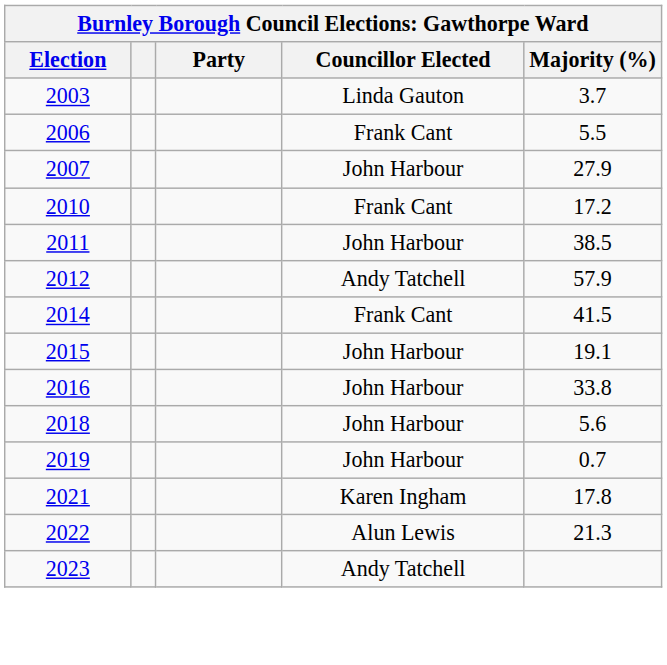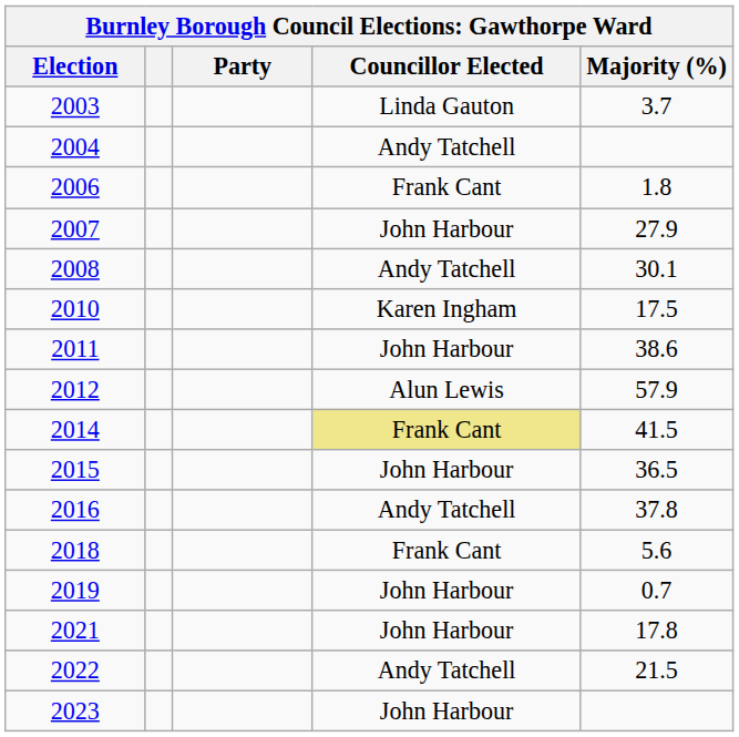+ row: 2004 | Andy Tatchell
2006 | Majority (%): 5.5 -> 1.8
+ row: 2008 | Andy Tatchell | 30.1
2010 | Councillor Elected: Frank Cant -> Karen Ingham
2010 | Majority (%): 17.2 -> 17.5
2011 | Majority (%): 38.5 -> 38.6
2012 | Councillor Elected: Andy Tatchell -> Alun Lewis
2014 | Councillor Elected: no background -> khaki background
2015 | Majority (%): 19.1 -> 36.5
2016 | Councillor Elected: John Harbour -> Andy Tatchell
2016 | Majority (%): 33.8 -> 37.8
2018 | Councillor Elected: John Harbour -> Frank Cant
2021 | Councillor Elected: Karen Ingham -> John Harbour
2022 | Councillor Elected: Alun Lewis -> Andy Tatchell
2022 | Majority (%): 21.3 -> 21.5
2023 | Councillor Elected: Andy Tatchell -> John Harbour
